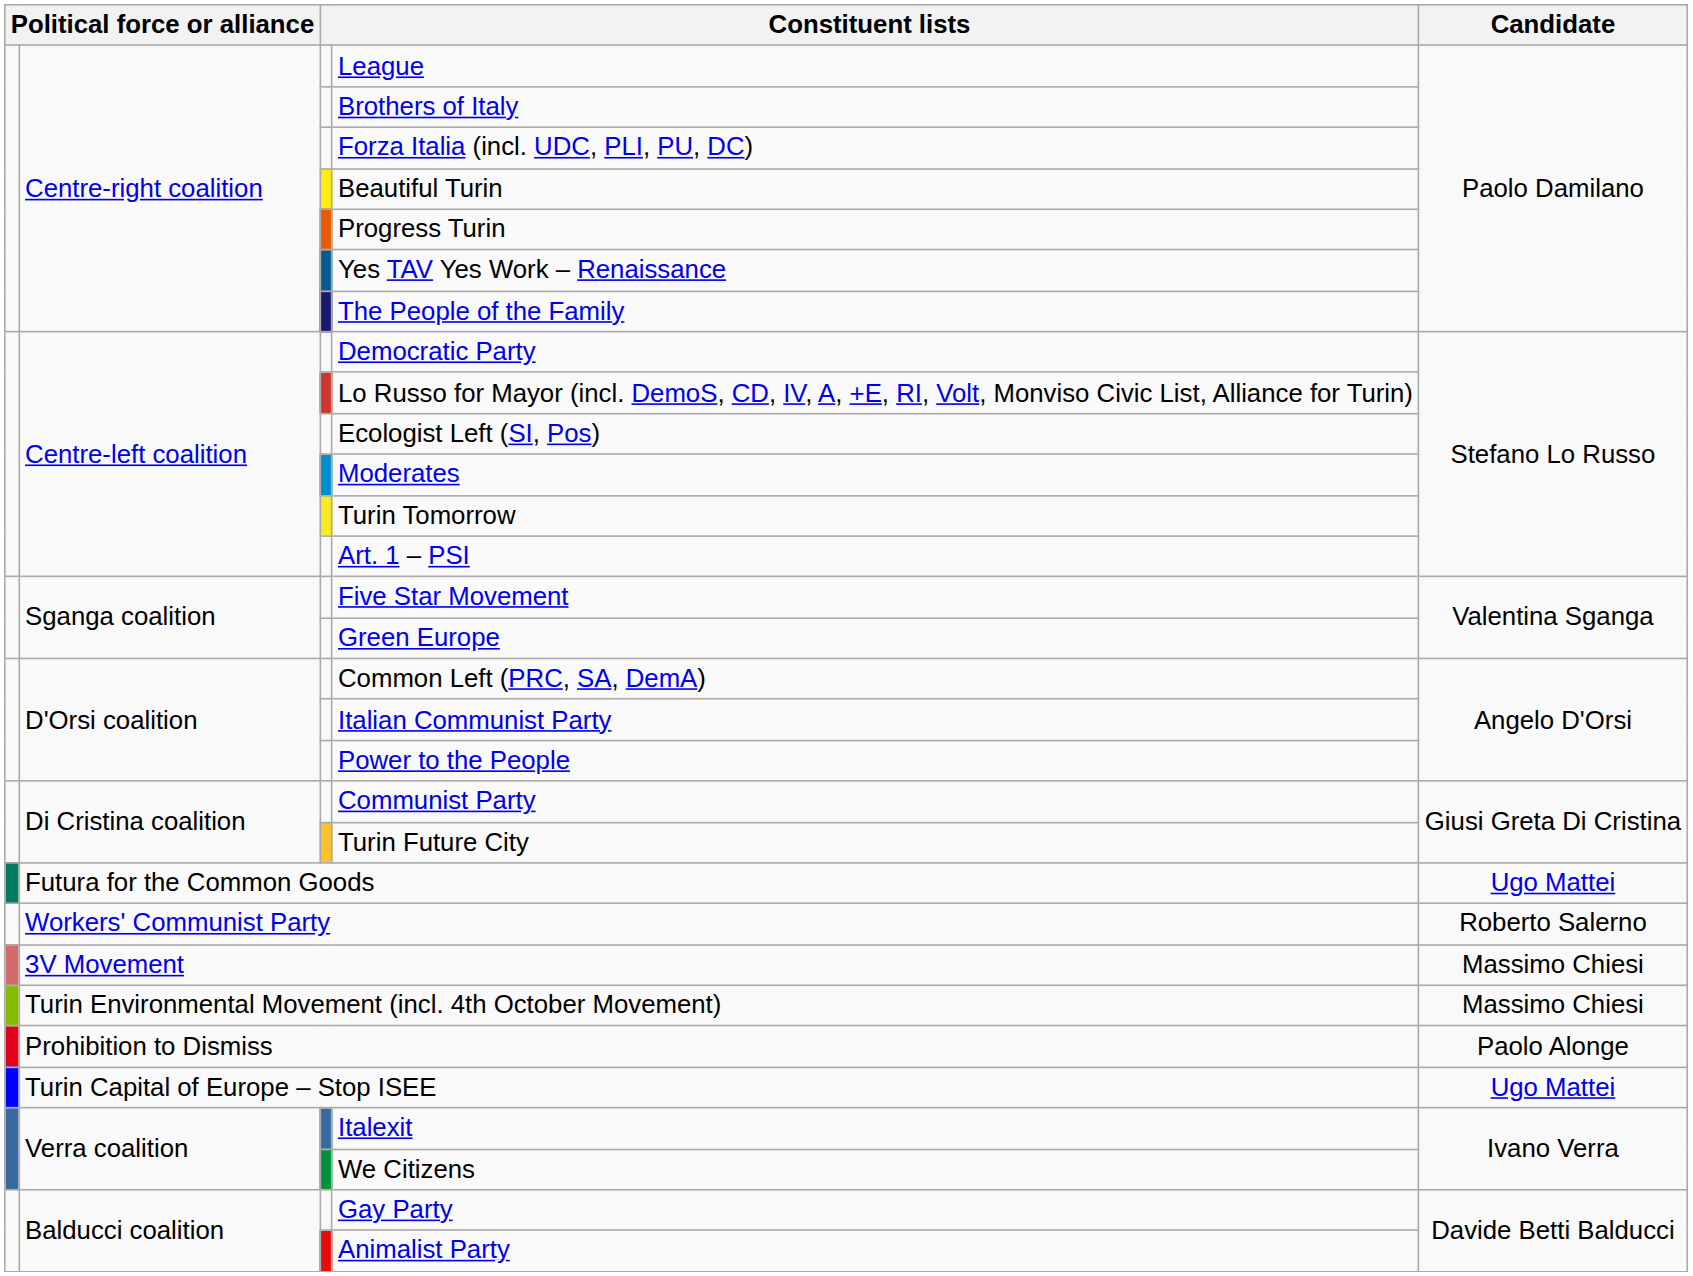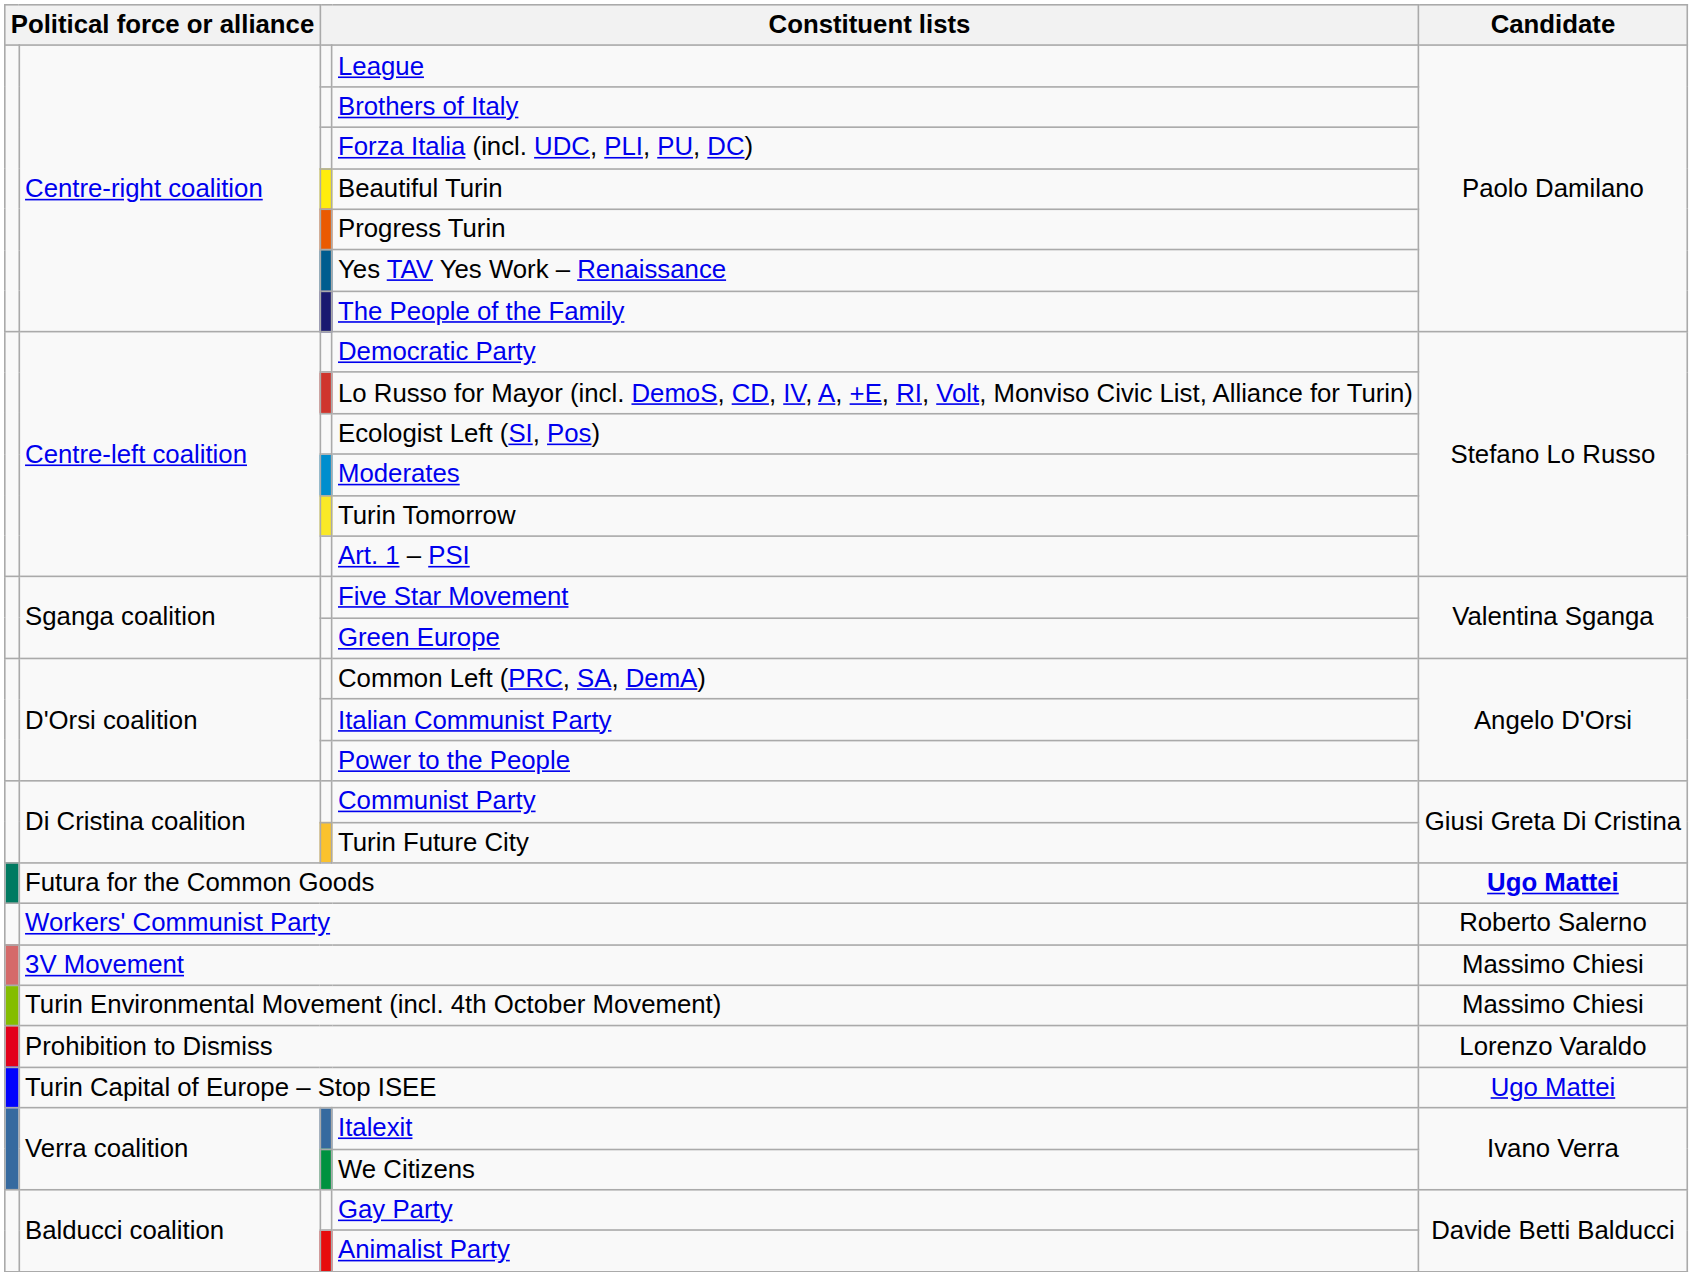Futura for the Common Goods | Candidate: normal -> bold
Prohibition to Dismiss | Candidate: Paolo Alonge -> Lorenzo Varaldo
